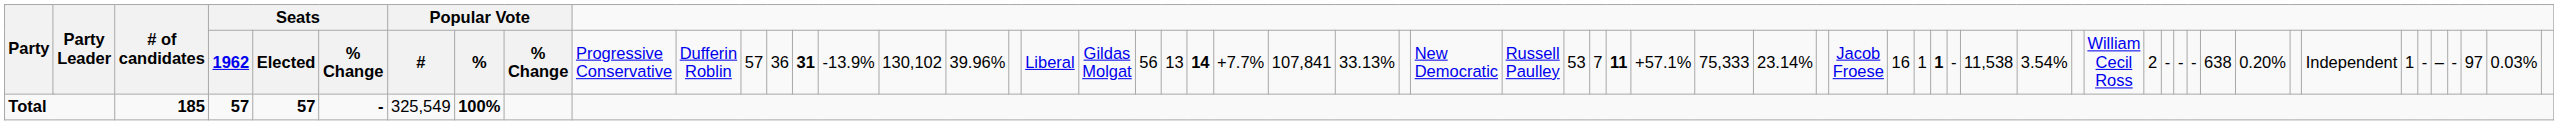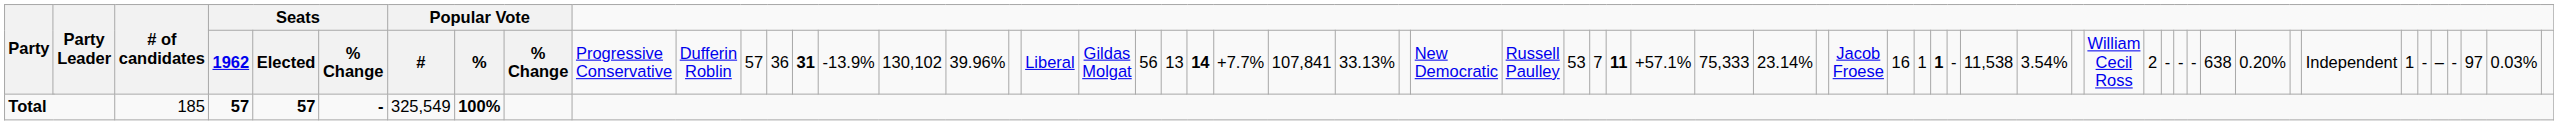row 3 | # of candidates: bold -> normal
